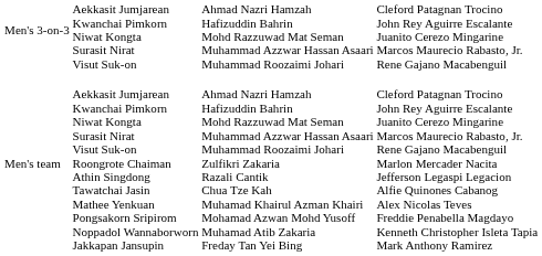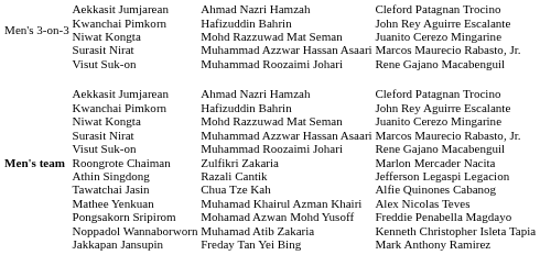Men's team | column 1: normal -> bold
